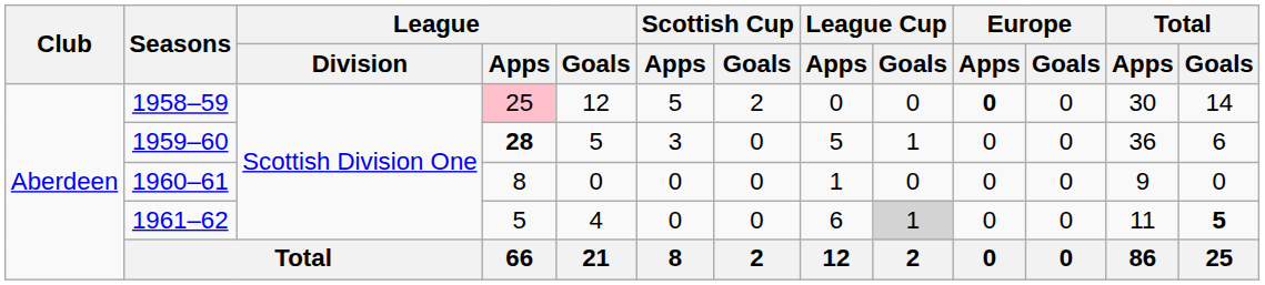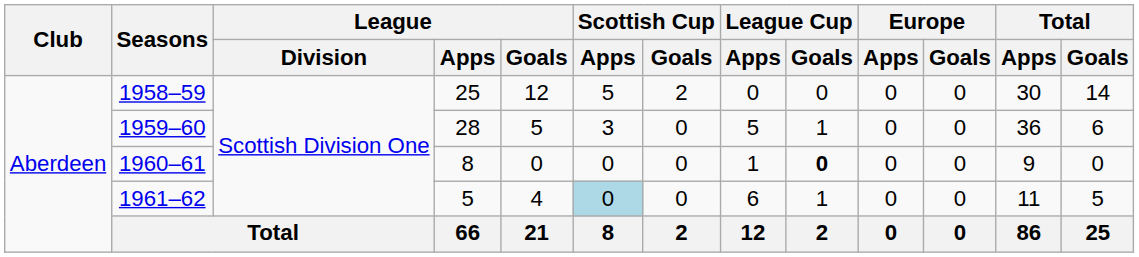1958–59 | League / Apps: pink background -> no background
1958–59 | Europe / Apps: bold -> normal
1959–60 | League / Apps: bold -> normal
1960–61 | League Cup / Goals: normal -> bold
1961–62 | Scottish Cup / Apps: no background -> lightblue background
1961–62 | League Cup / Goals: lightgrey background -> no background
1961–62 | Total / Goals: bold -> normal
